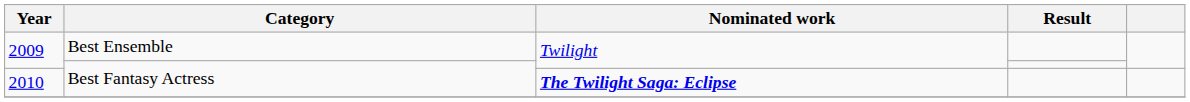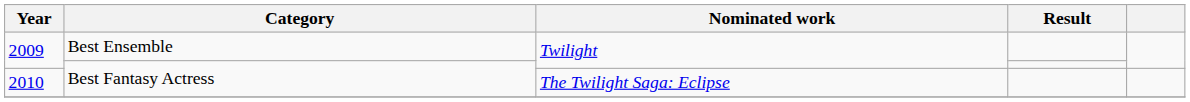2010 | Nominated work: bold -> normal
